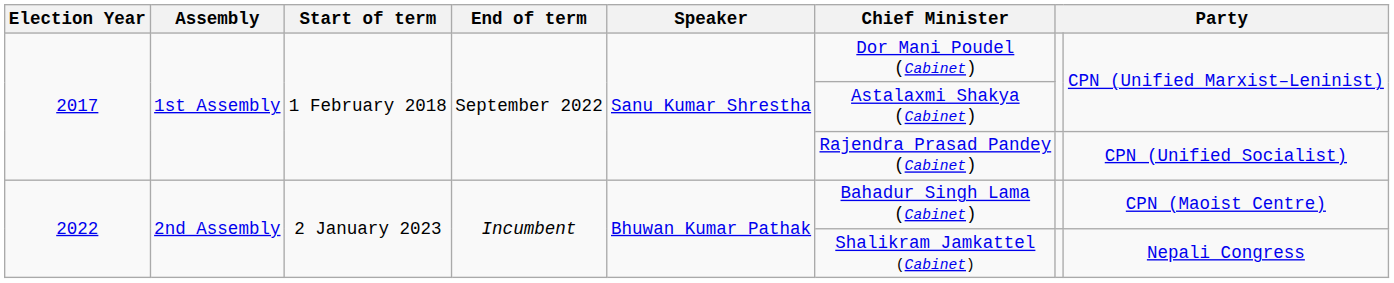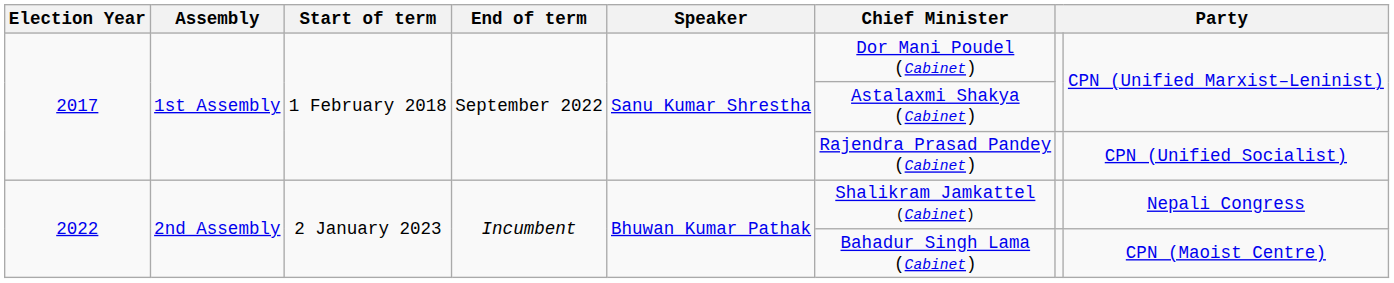row 5 | Chief Minister: Bahadur Singh Lama (Cabinet) -> Shalikram Jamkattel (Cabinet)
row 5 | column 8: CPN (Maoist Centre) -> Nepali Congress
row 6 | Chief Minister: Shalikram Jamkattel (Cabinet) -> Bahadur Singh Lama (Cabinet)
row 6 | column 8: Nepali Congress -> CPN (Maoist Centre)
